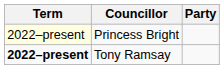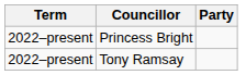Princess Bright | Term: lightyellow background -> no background
Tony Ramsay | Term: bold -> normal
